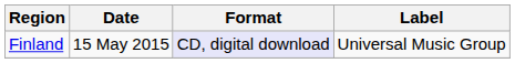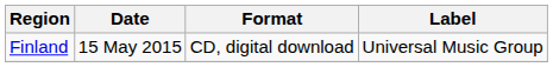Finland | Format: lavender background -> no background
